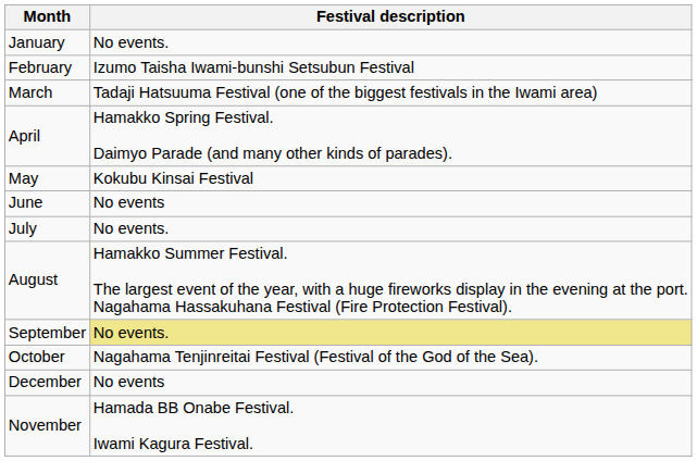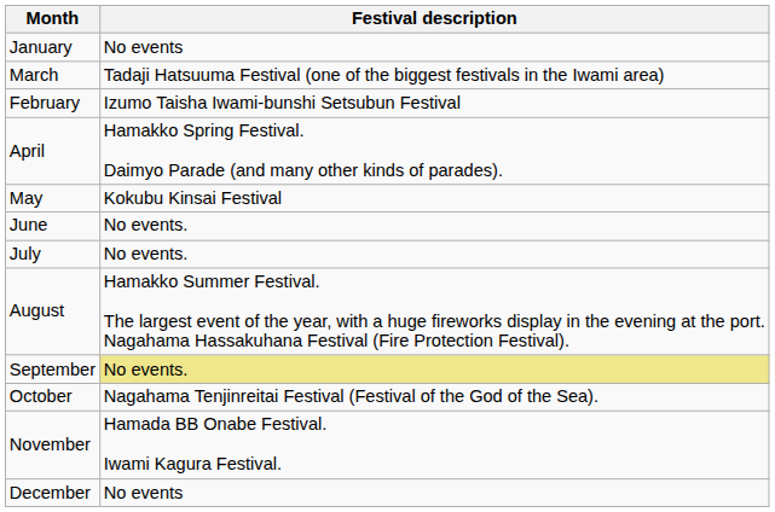January | Festival description: No events. -> No events
rows swapped: February <-> March
June | Festival description: No events -> No events.
rows swapped: November <-> December
